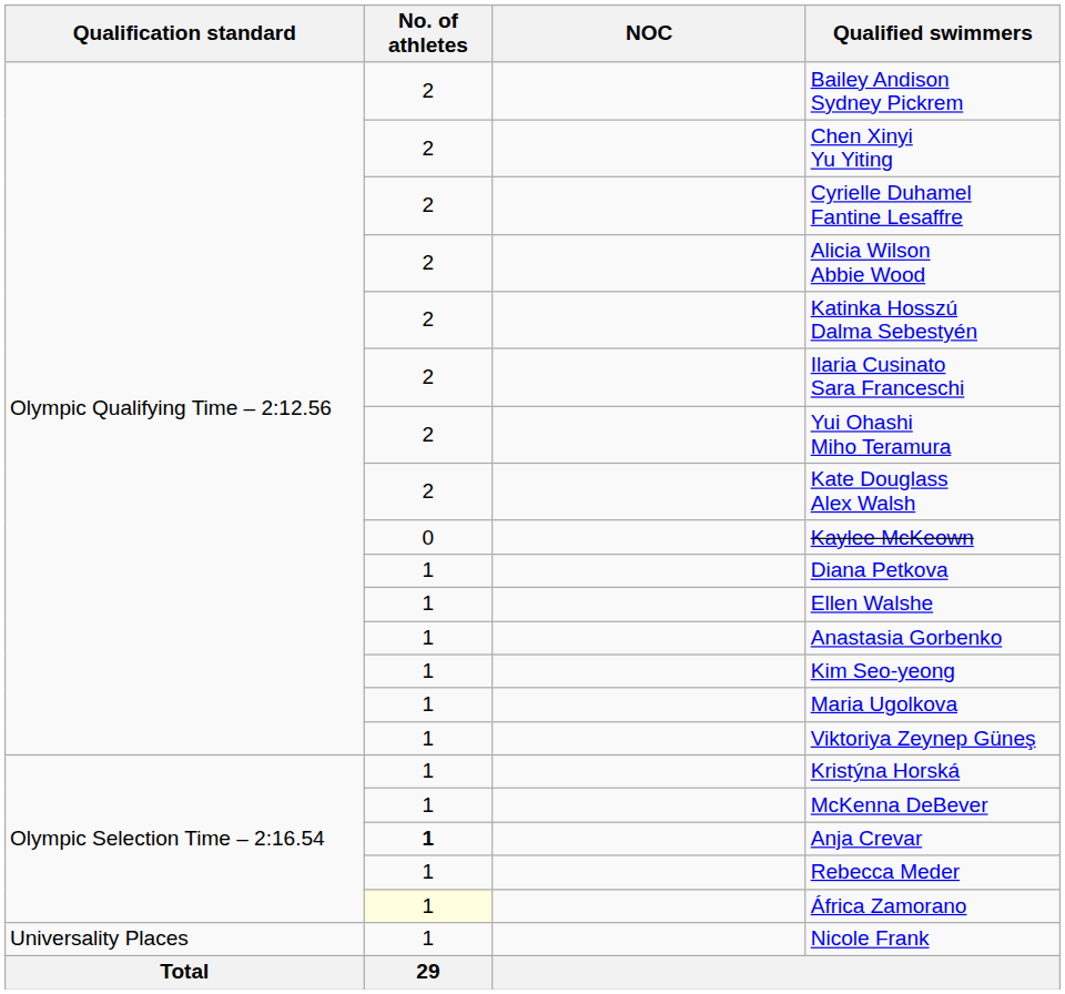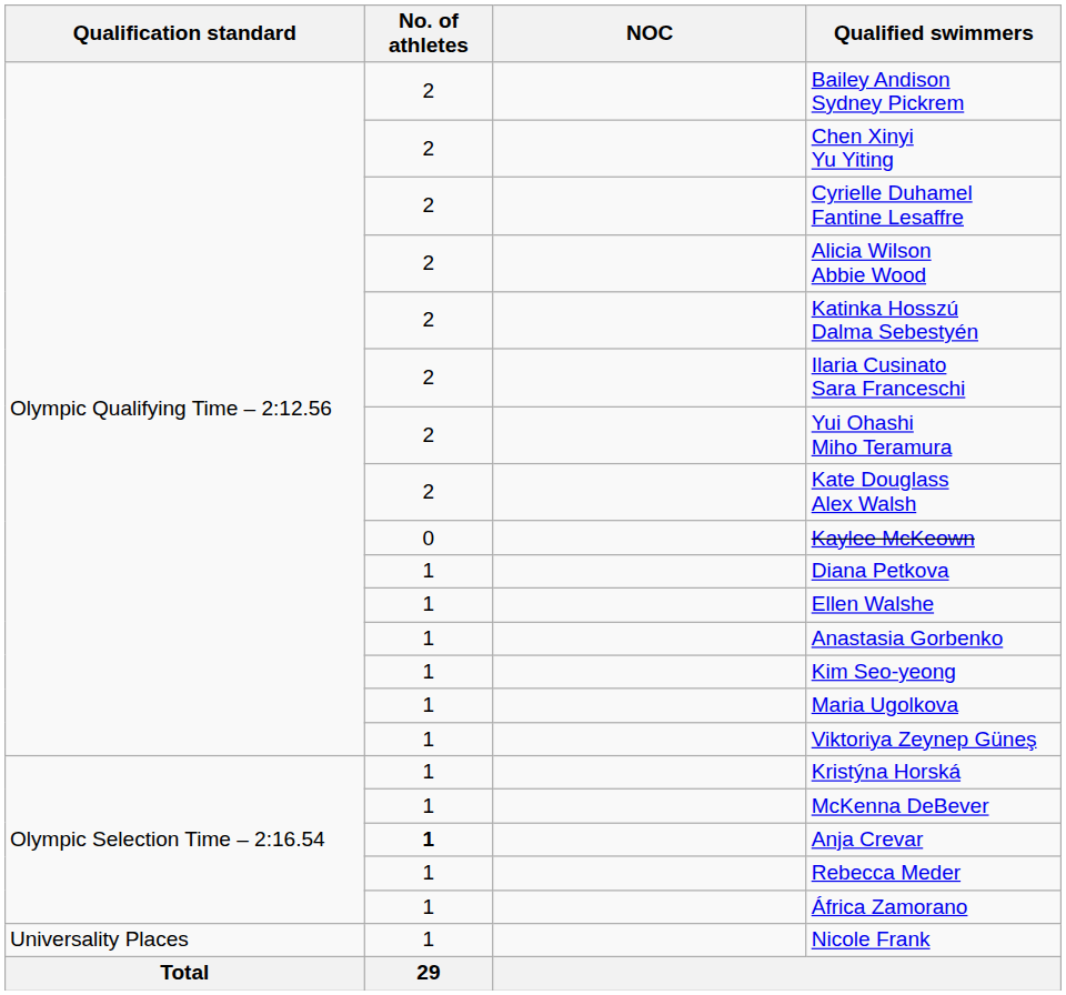África Zamorano | No. of athletes: lightyellow background -> no background
